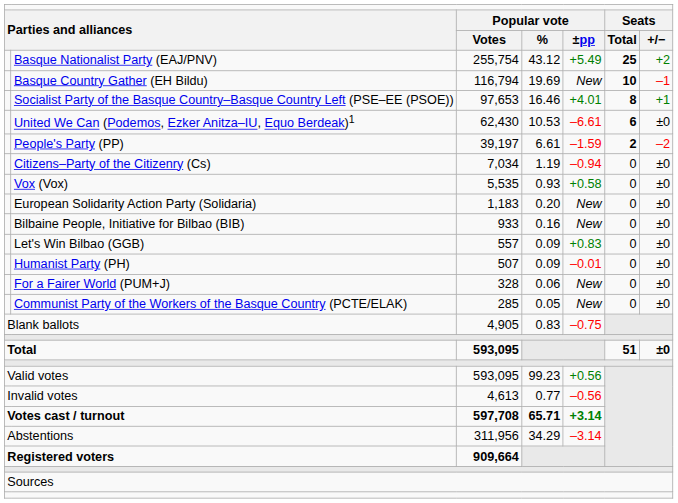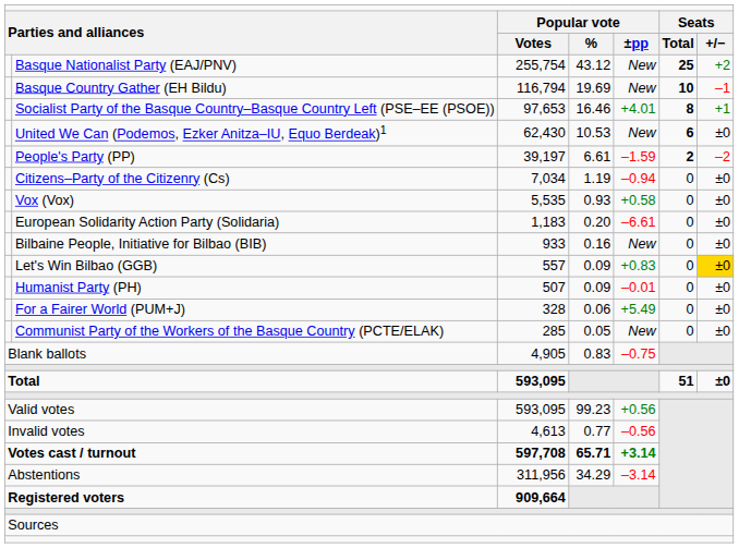Basque Nationalist Party (EAJ/PNV) | column 5: +5.49 -> New
United We Can (Podemos, Ezker Anitza–IU, Equo Berdeak)1 | column 5: –6.61 -> New
European Solidarity Action Party (Solidaria) | column 5: New -> –6.61
Let's Win Bilbao (GGB) | column 7: no background -> gold background
For a Fairer World (PUM+J) | column 5: New -> +5.49
